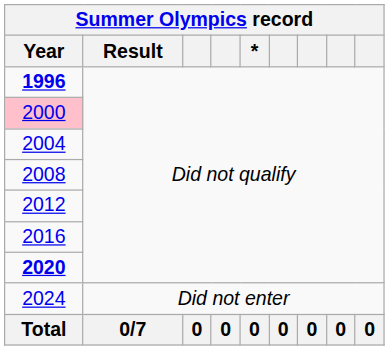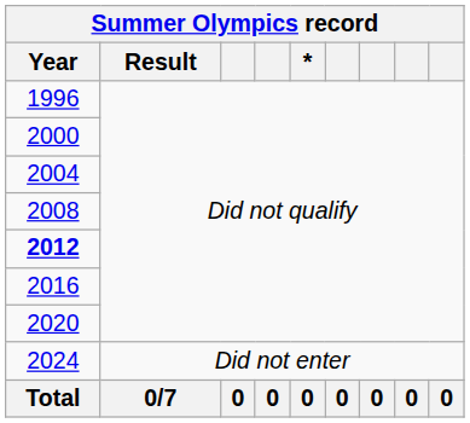1996 | Year: bold -> normal
2000 | Year: pink background -> no background
2012 | Year: normal -> bold
2020 | Year: bold -> normal
